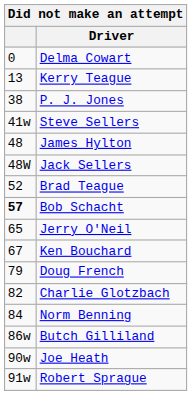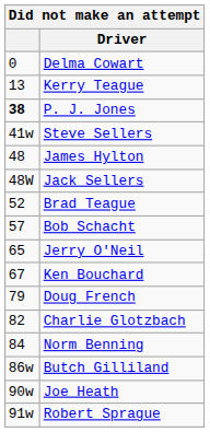P. J. Jones | column 1: normal -> bold
Bob Schacht | column 1: bold -> normal
